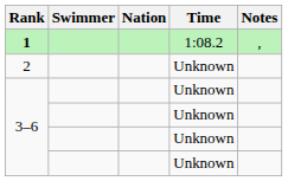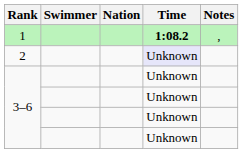1 | Rank: bold -> normal
1 | Time: normal -> bold
2 | Time: no background -> lavender background
